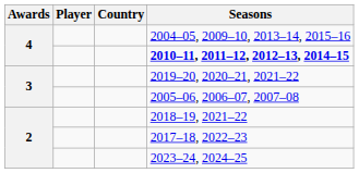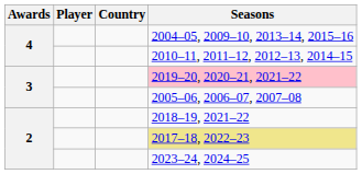2010–11, 2011–12, 2012–13, 2014–15 | Seasons: bold -> normal
2019–20, 2020–21, 2021–22 | Seasons: no background -> pink background
2017–18, 2022–23 | Seasons: no background -> khaki background
